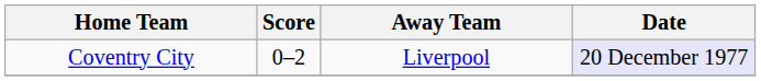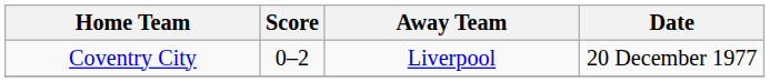Coventry City | Date: lavender background -> no background
